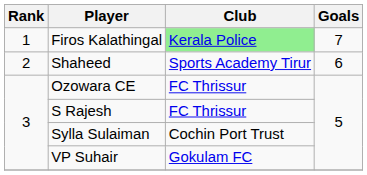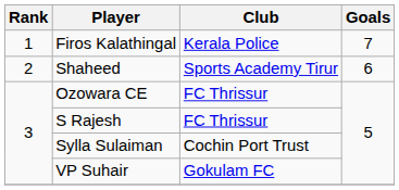Firos Kalathingal | Club: lightgreen background -> no background
